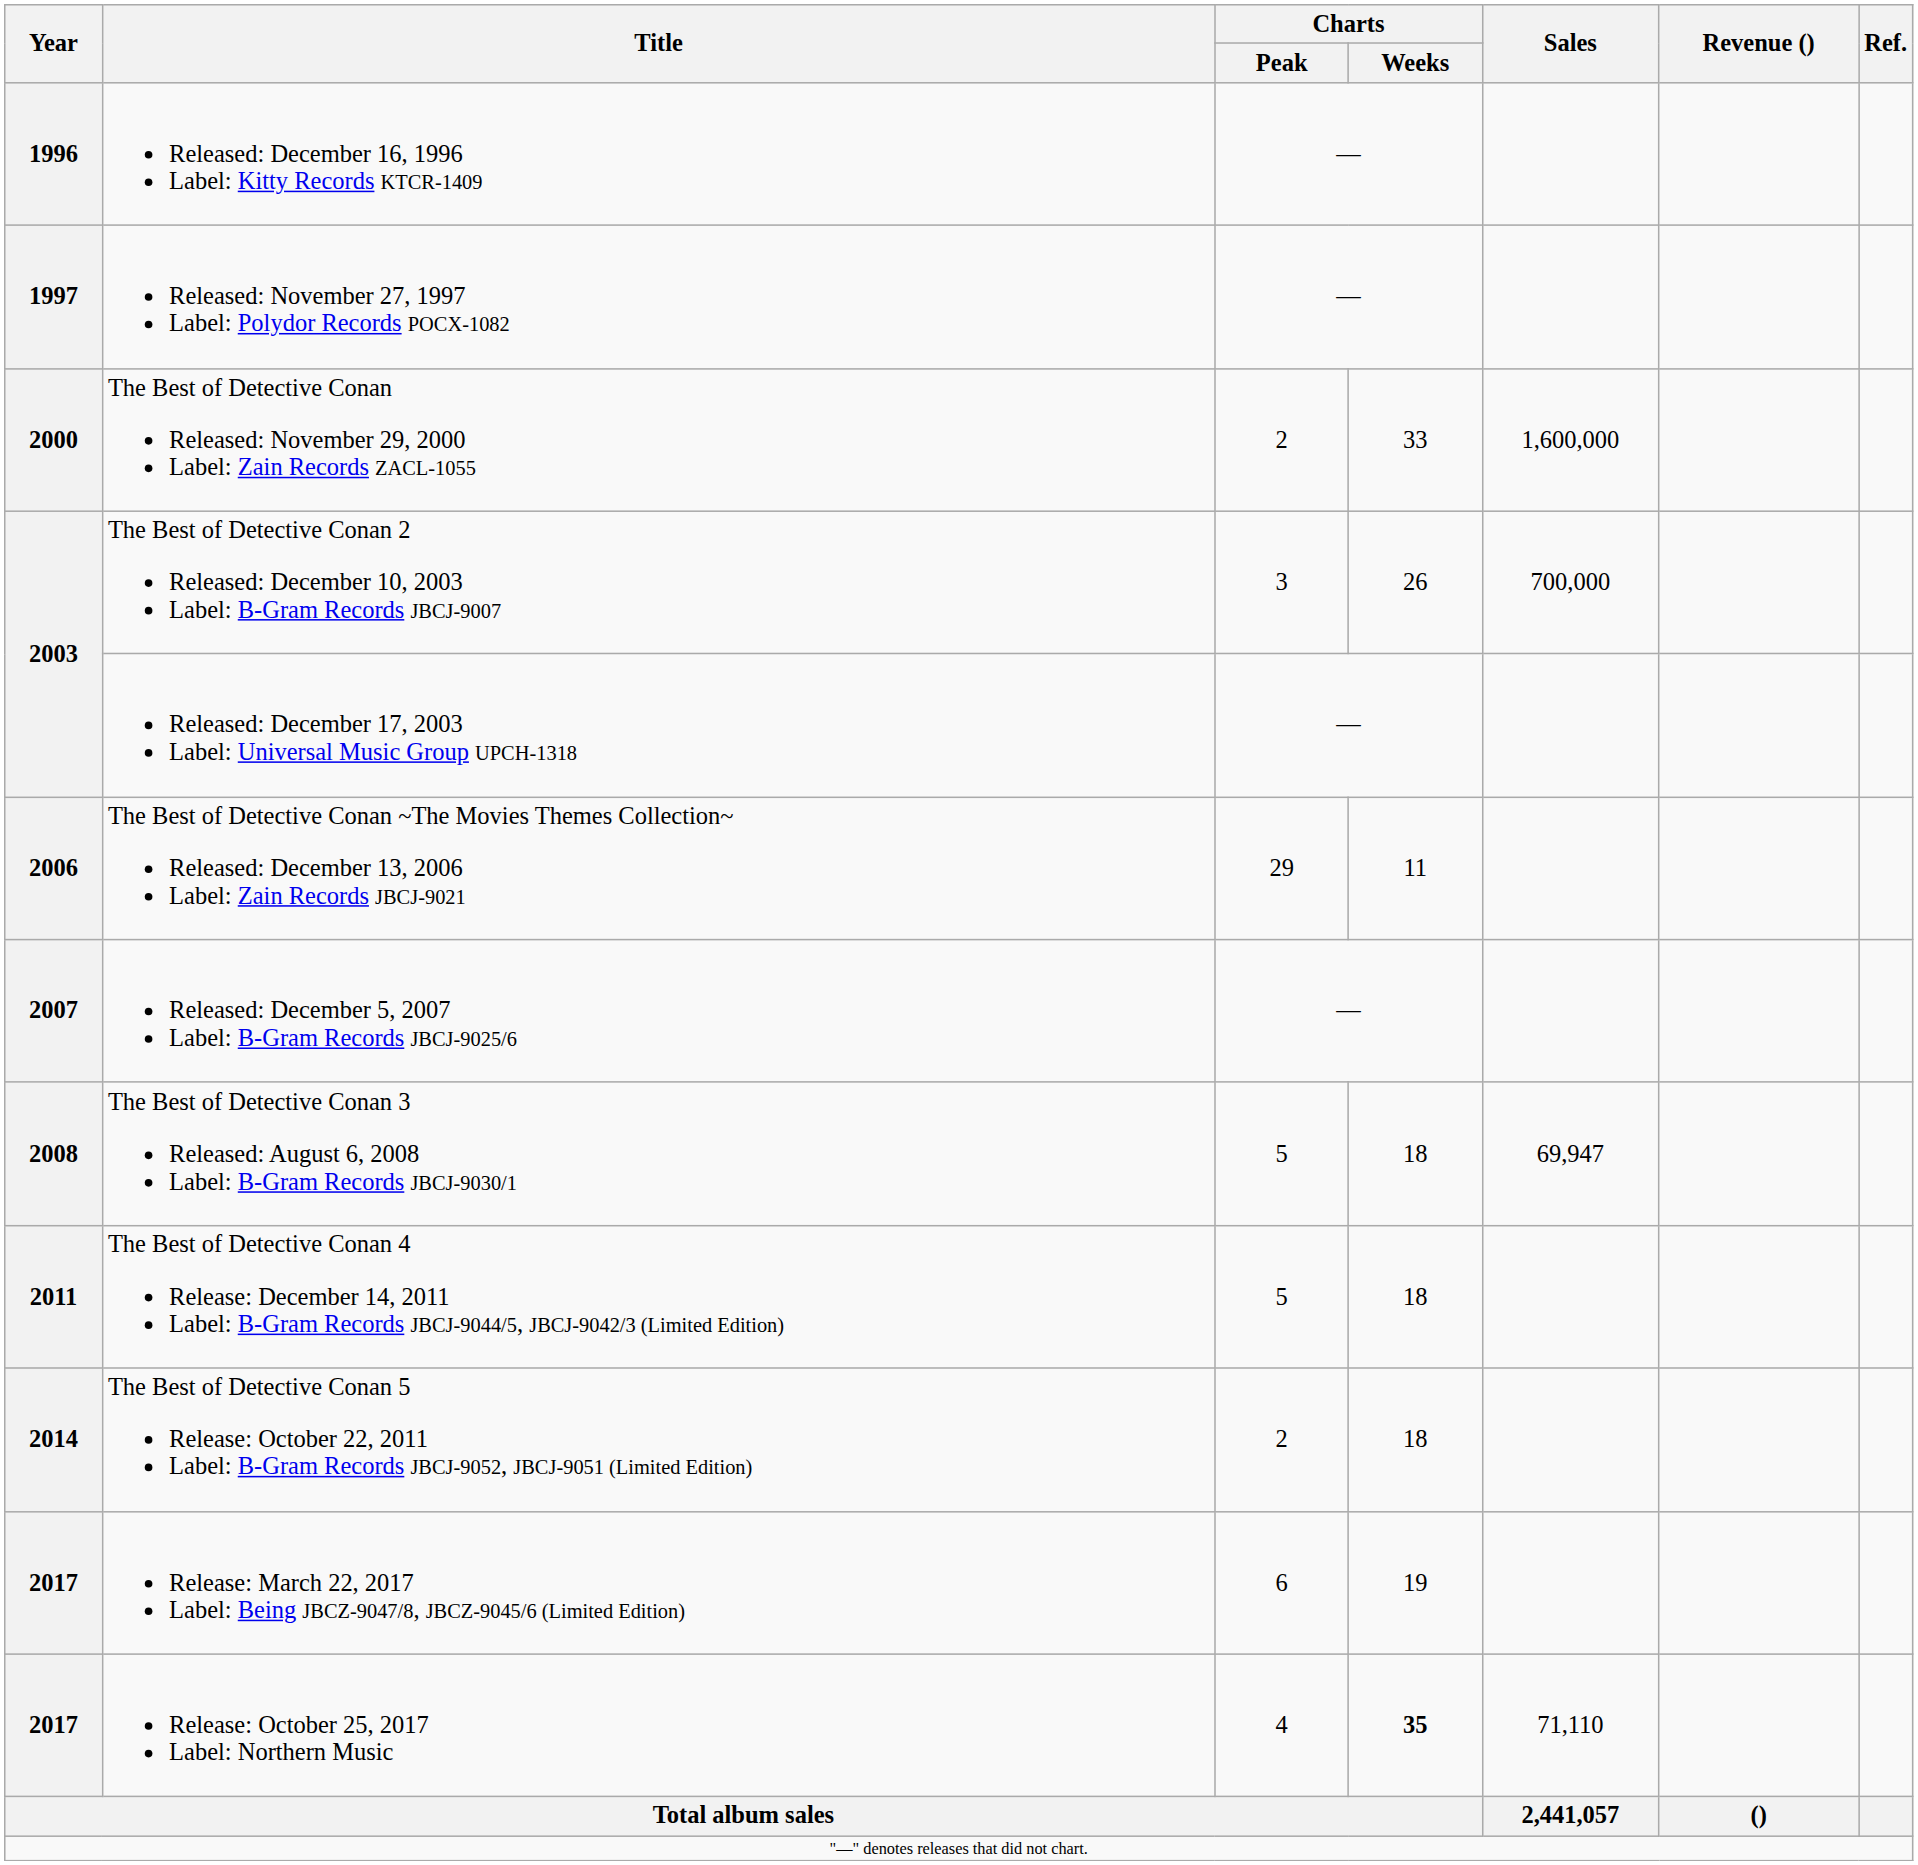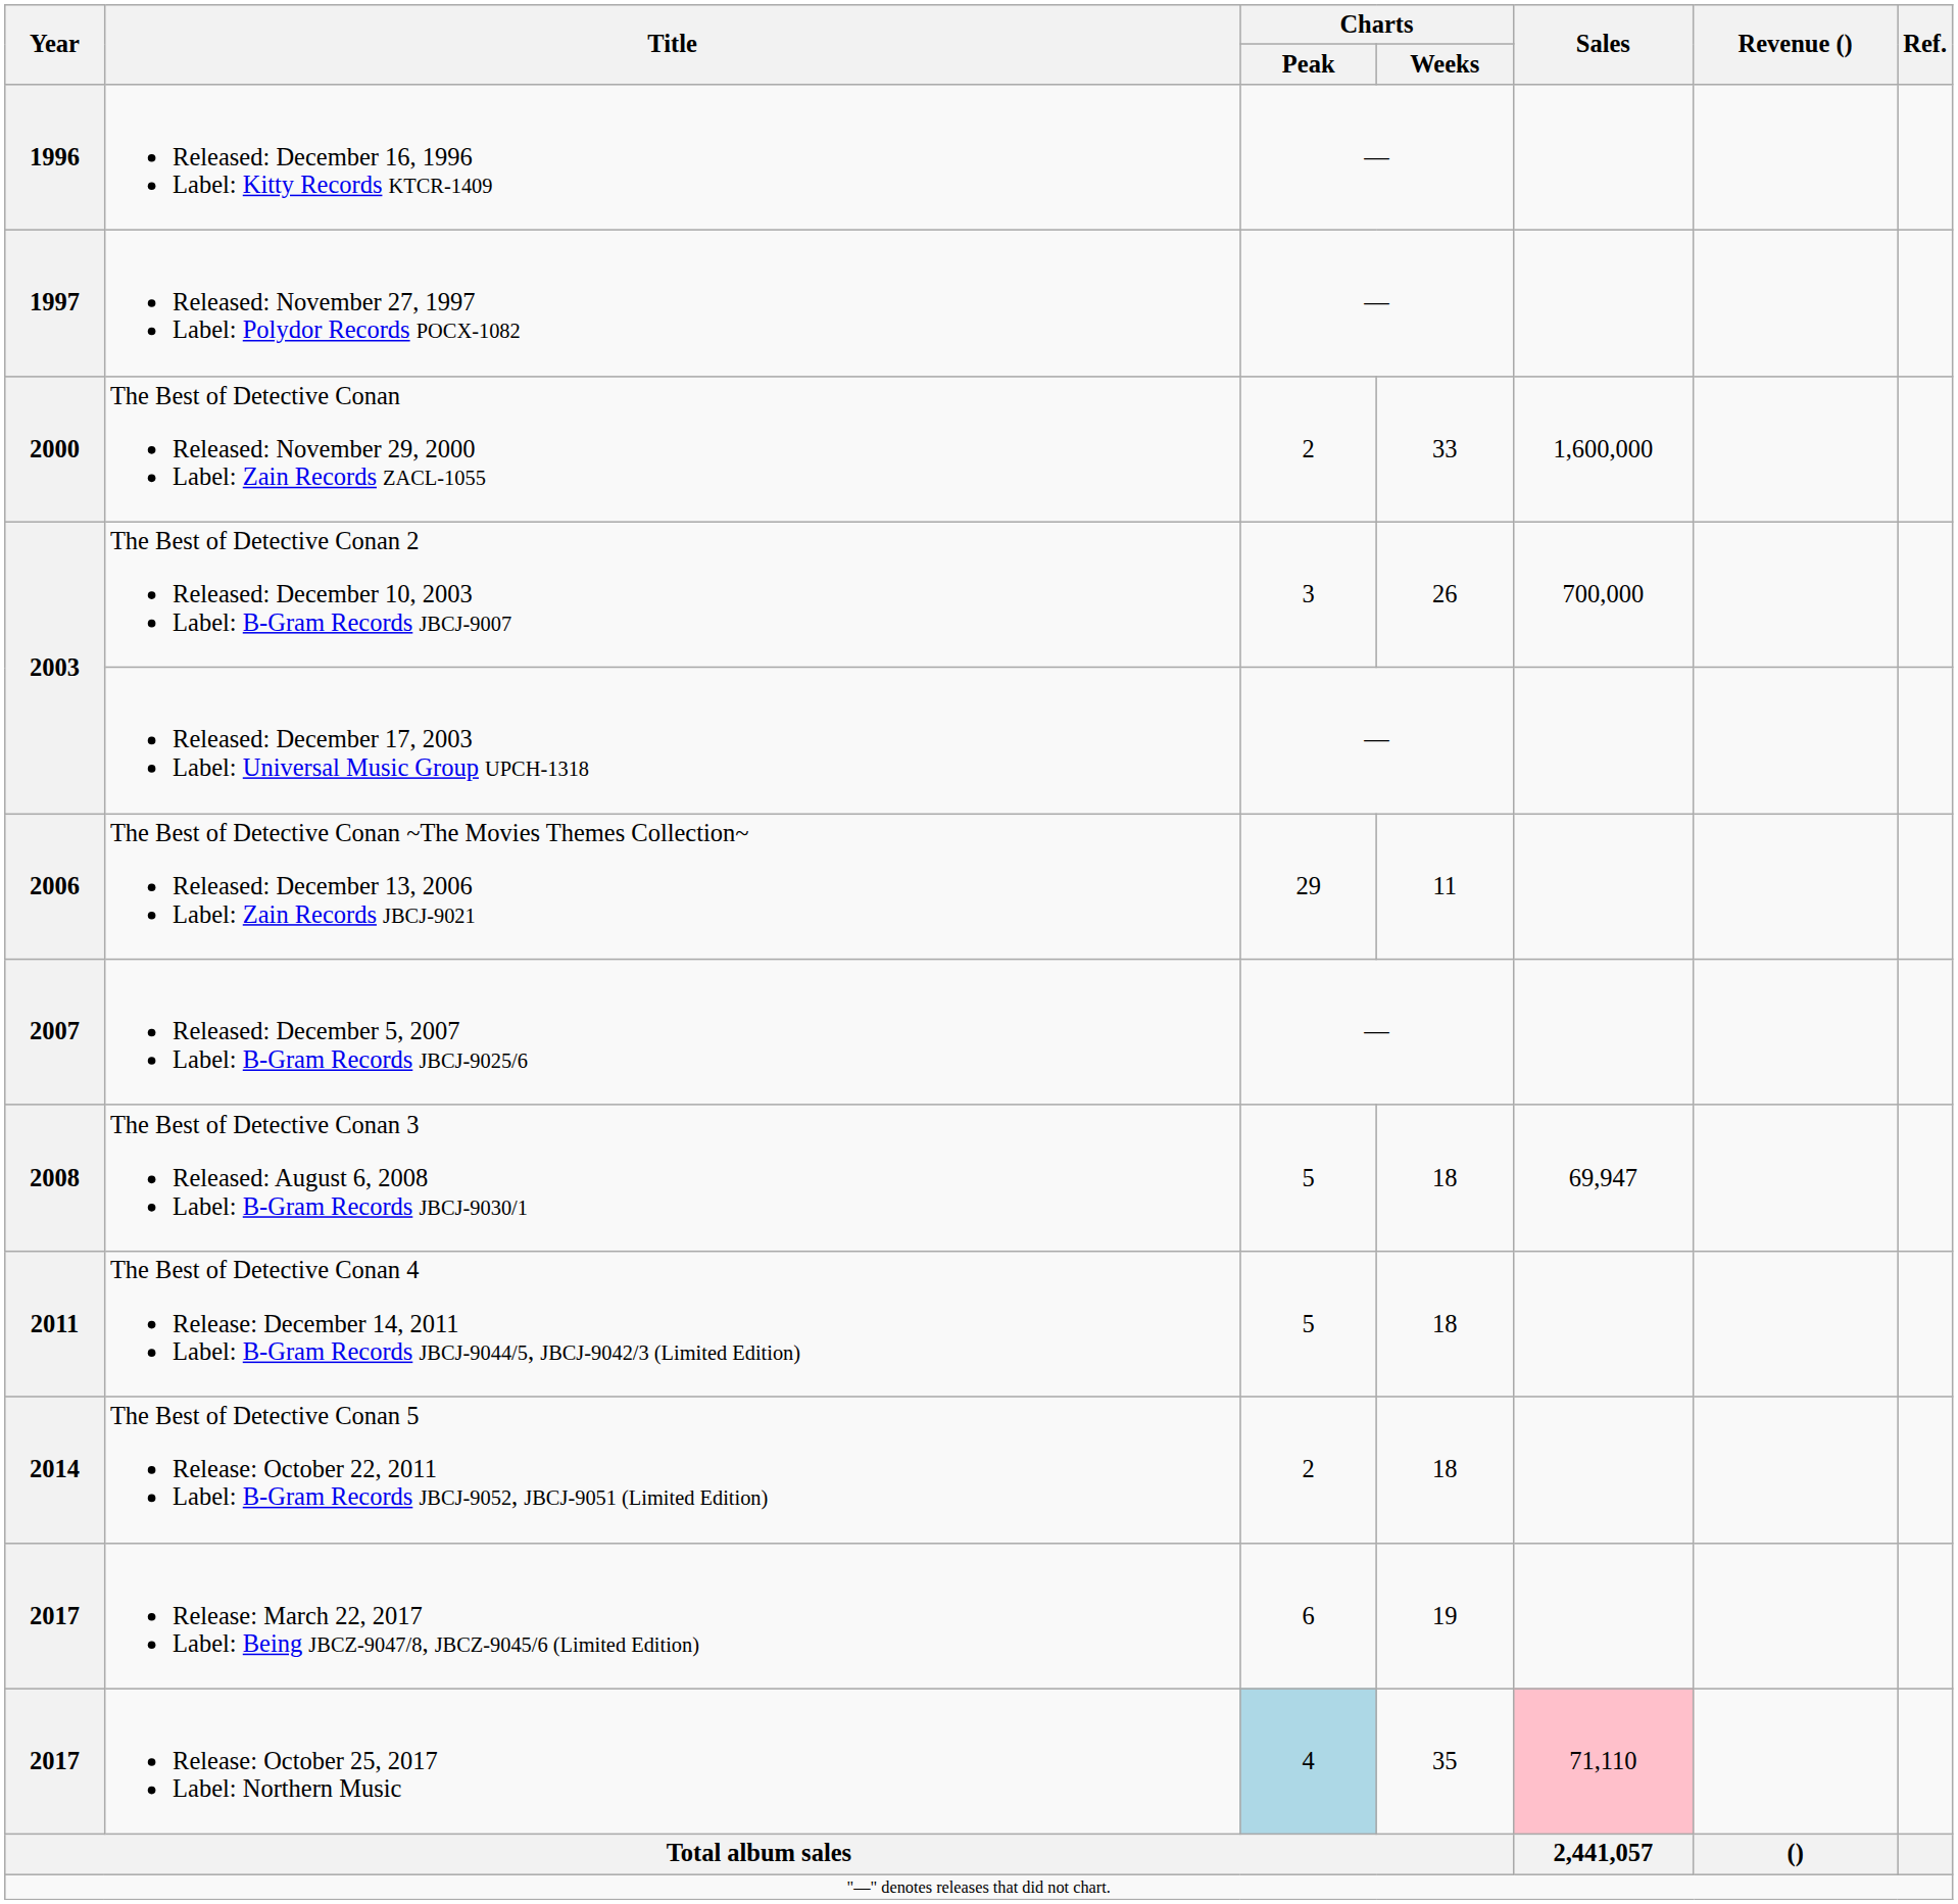Release: October 25, 2017 Label: Northern Music | Charts / Peak: no background -> lightblue background
Release: October 25, 2017 Label: Northern Music | Charts / Weeks: bold -> normal
Release: October 25, 2017 Label: Northern Music | Sales: no background -> pink background
